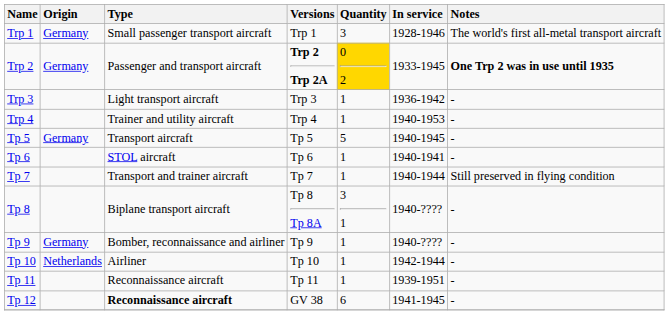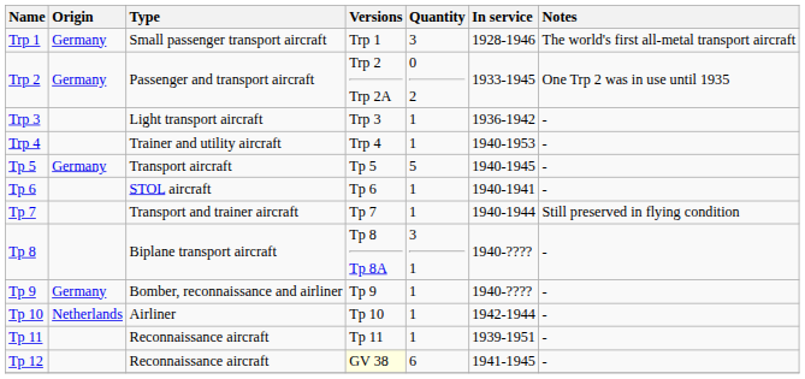Trp 2 | Versions: bold -> normal
Trp 2 | Quantity: gold background -> no background
Trp 2 | Notes: bold -> normal
Tp 12 | Type: bold -> normal
Tp 12 | Versions: no background -> lightyellow background
